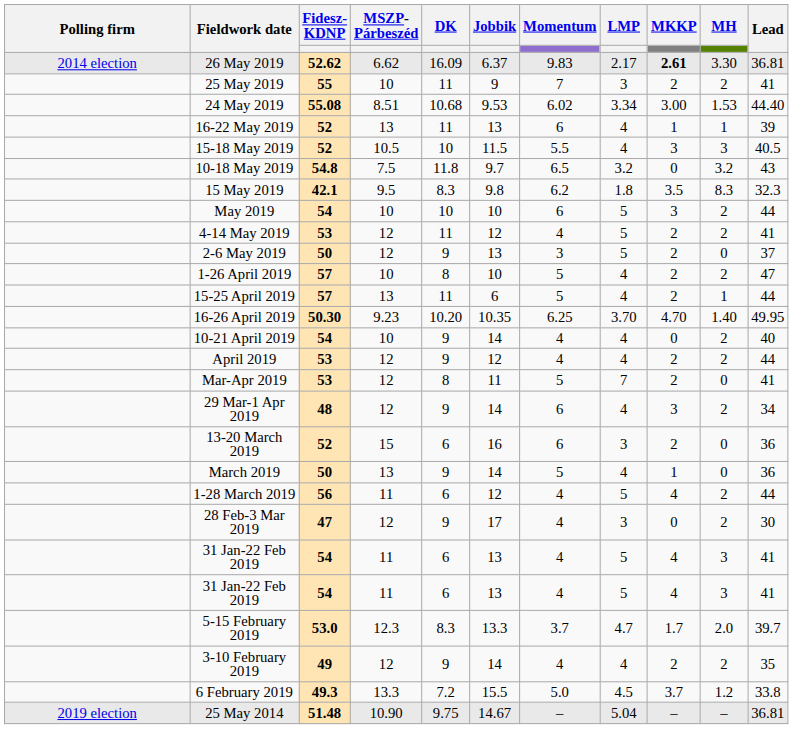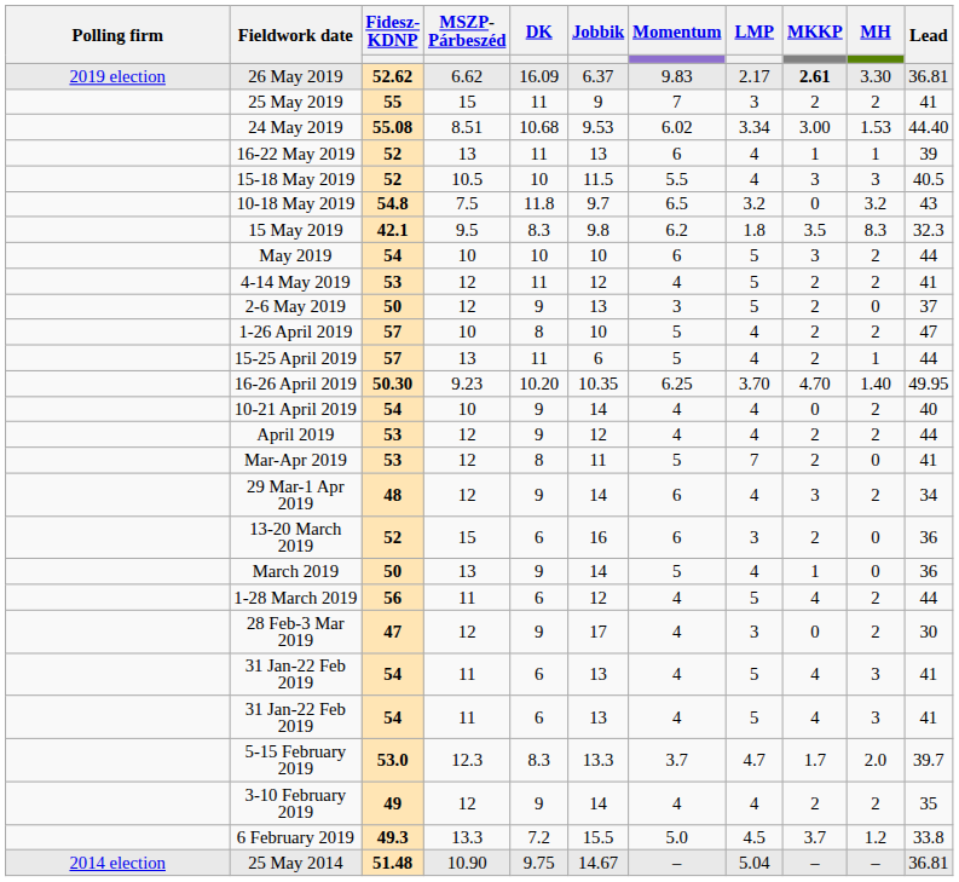26 May 2019 | Polling firm: 2014 election -> 2019 election
25 May 2019 | MSZP-Párbeszéd: 10 -> 15
25 May 2014 | Polling firm: 2019 election -> 2014 election
